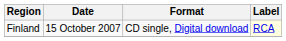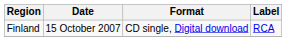Finland | Label: lightyellow background -> no background
